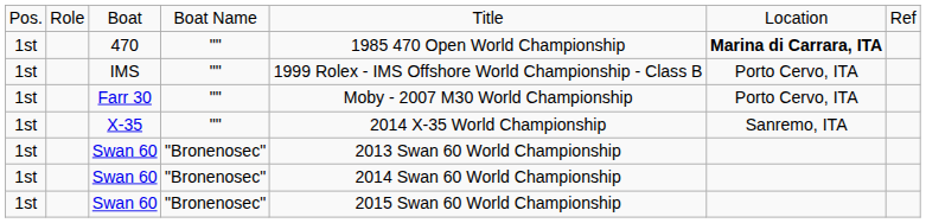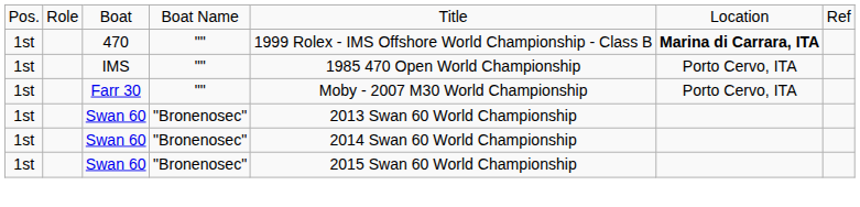470 | column 5: 1985 470 Open World Championship -> 1999 Rolex - IMS Offshore World Championship - Class B
IMS | column 5: 1999 Rolex - IMS Offshore World Championship - Class B -> 1985 470 Open World Championship
- row: 1st | X-35 | "" | 2014 X-35 World Championship | Sanremo, ITA
